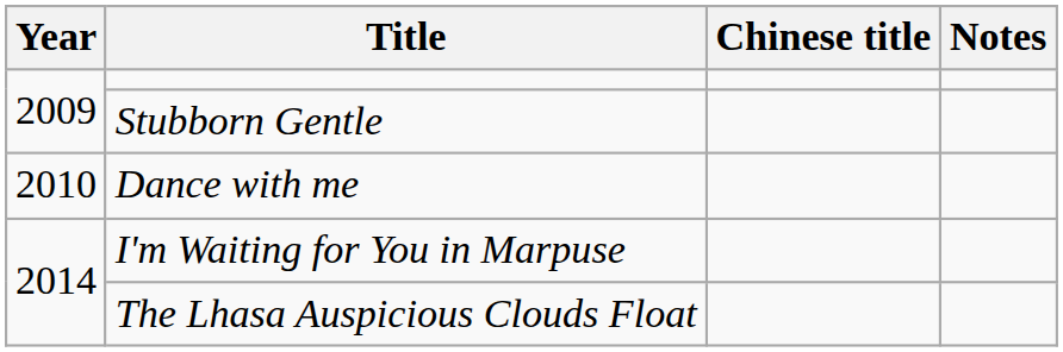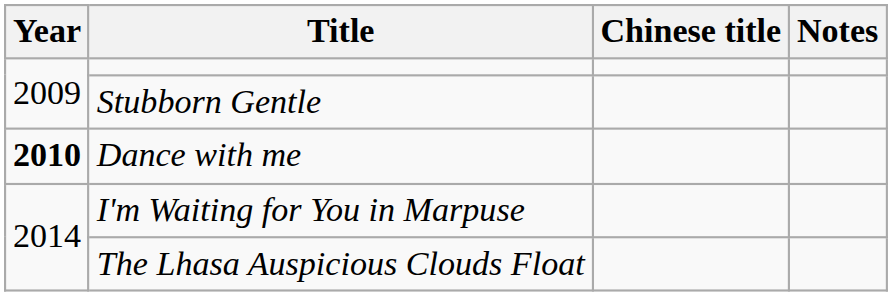Dance with me | Year: normal -> bold
